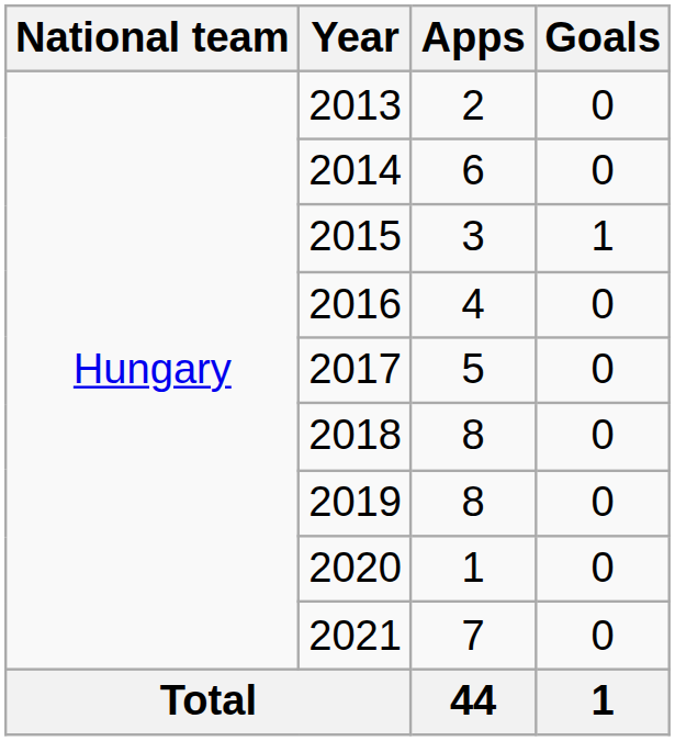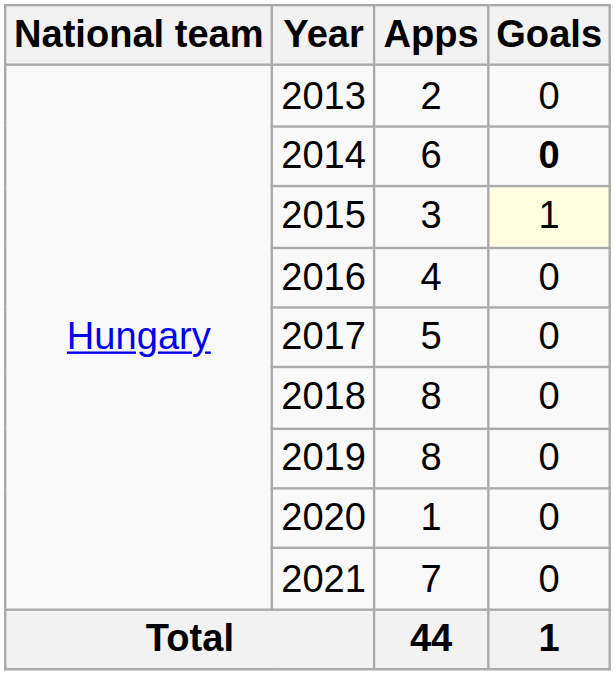2014 | Goals: normal -> bold
2015 | Goals: no background -> lightyellow background
